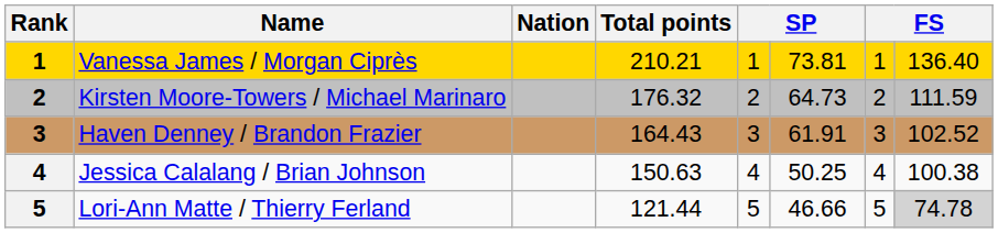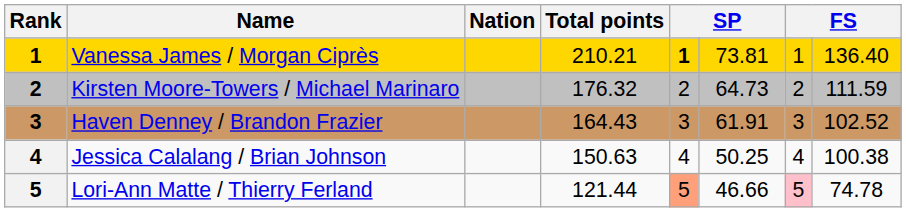Vanessa James / Morgan Ciprès | column 5: normal -> bold
Lori-Ann Matte / Thierry Ferland | column 5: no background -> lightsalmon background
Lori-Ann Matte / Thierry Ferland | column 7: no background -> pink background
Lori-Ann Matte / Thierry Ferland | column 8: lightgrey background -> no background
